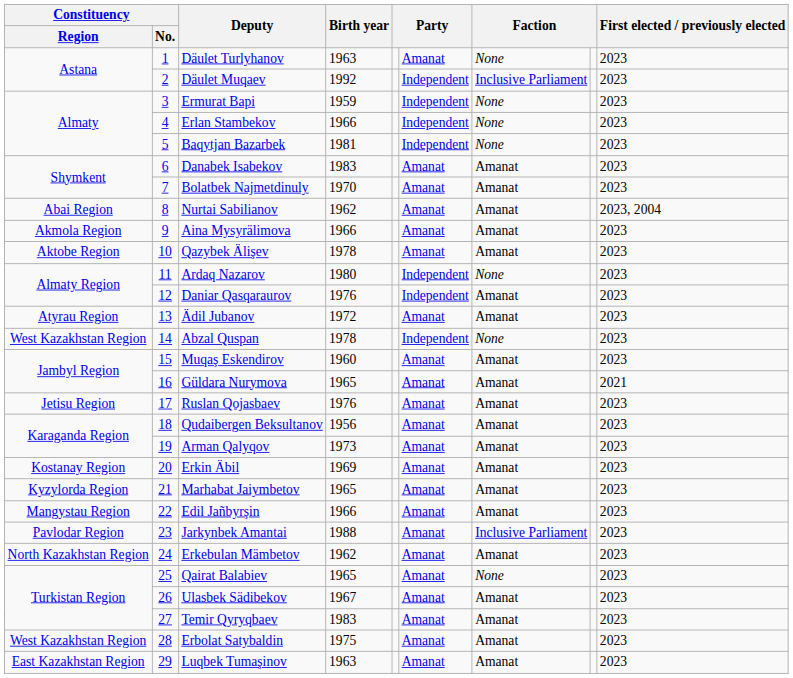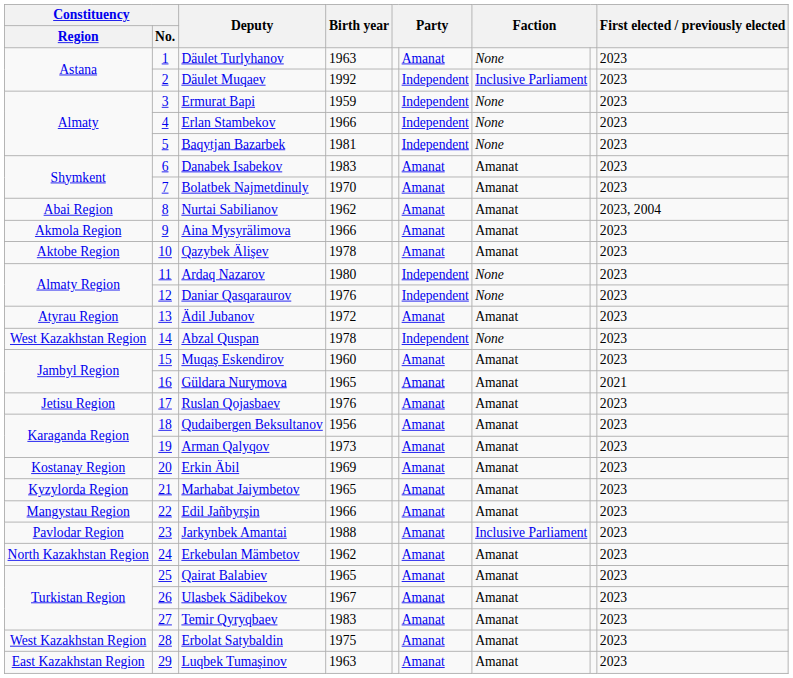Daniar Qasqaraurov | column 7: Amanat -> None
Qairat Balabiev | column 7: None -> Amanat
